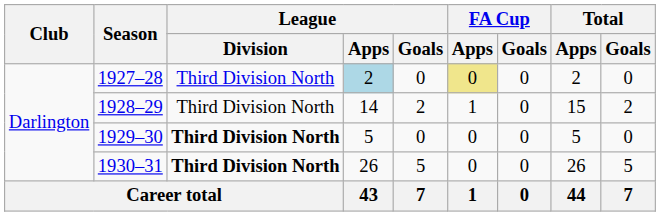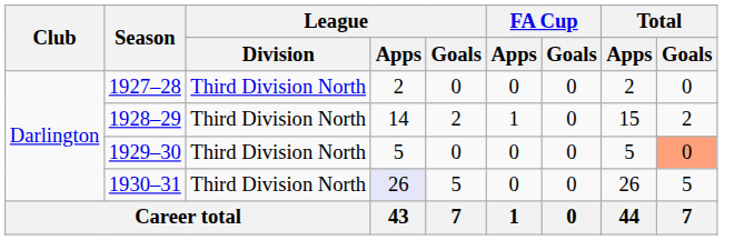1927–28 | League / Apps: lightblue background -> no background
1927–28 | FA Cup / Apps: khaki background -> no background
1929–30 | League / Division: bold -> normal
1929–30 | Total / Goals: no background -> lightsalmon background
1930–31 | League / Division: bold -> normal
1930–31 | League / Apps: no background -> lavender background
